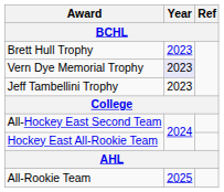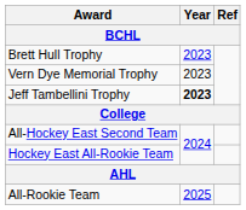Vern Dye Memorial Trophy | Year / BCHL: lavender background -> no background
Jeff Tambellini Trophy | Year / BCHL: normal -> bold
